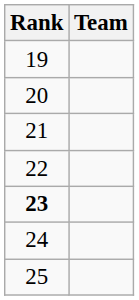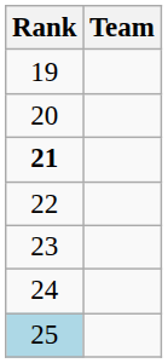21 | Rank: normal -> bold
23 | Rank: bold -> normal
25 | Rank: no background -> lightblue background
